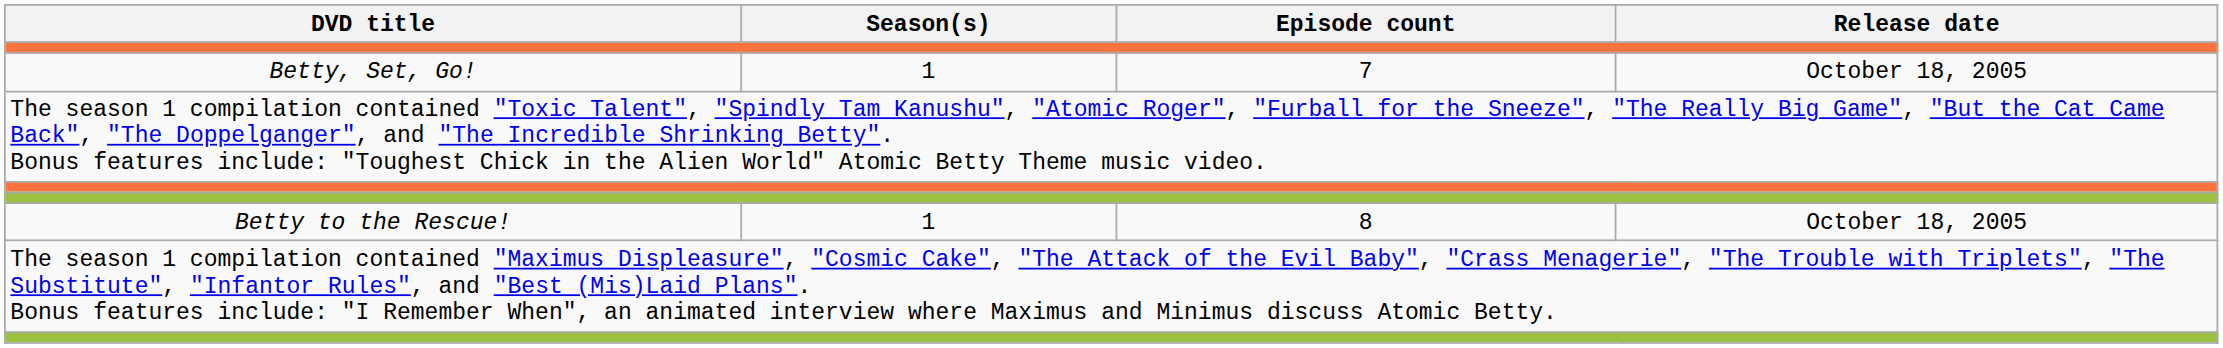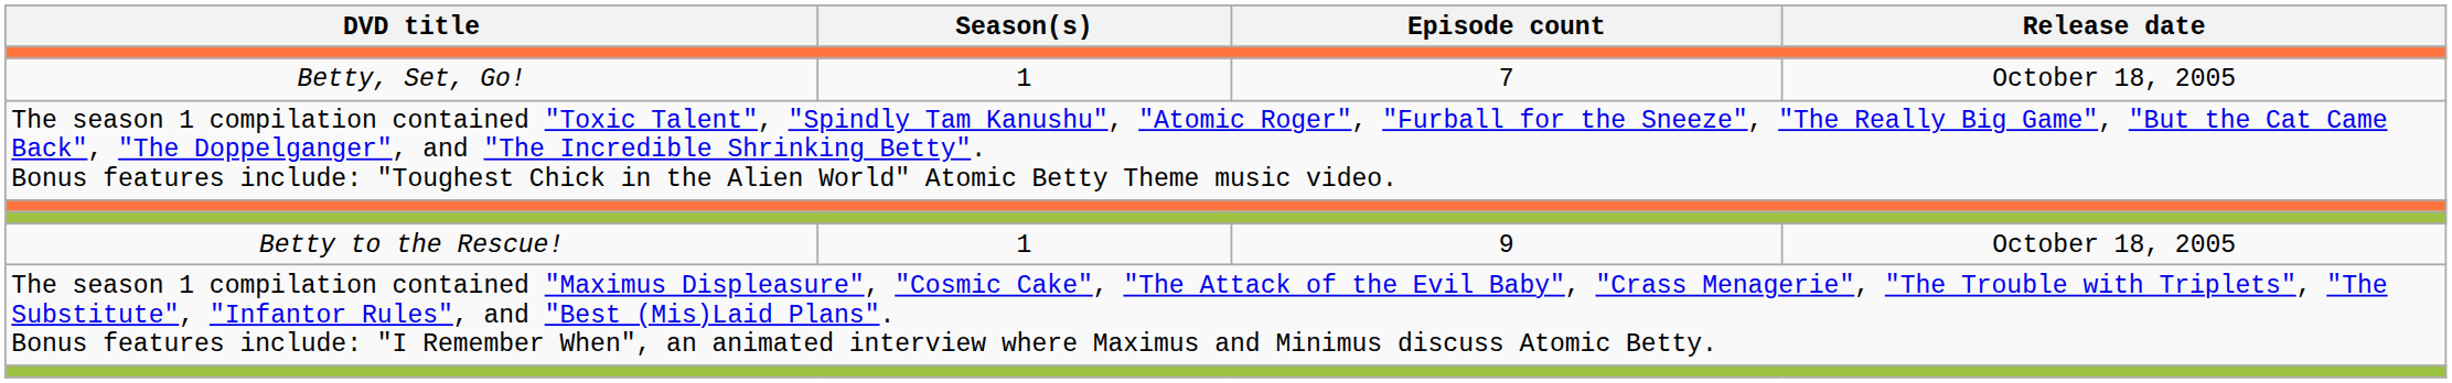Betty to the Rescue! | Episode count: 8 -> 9
